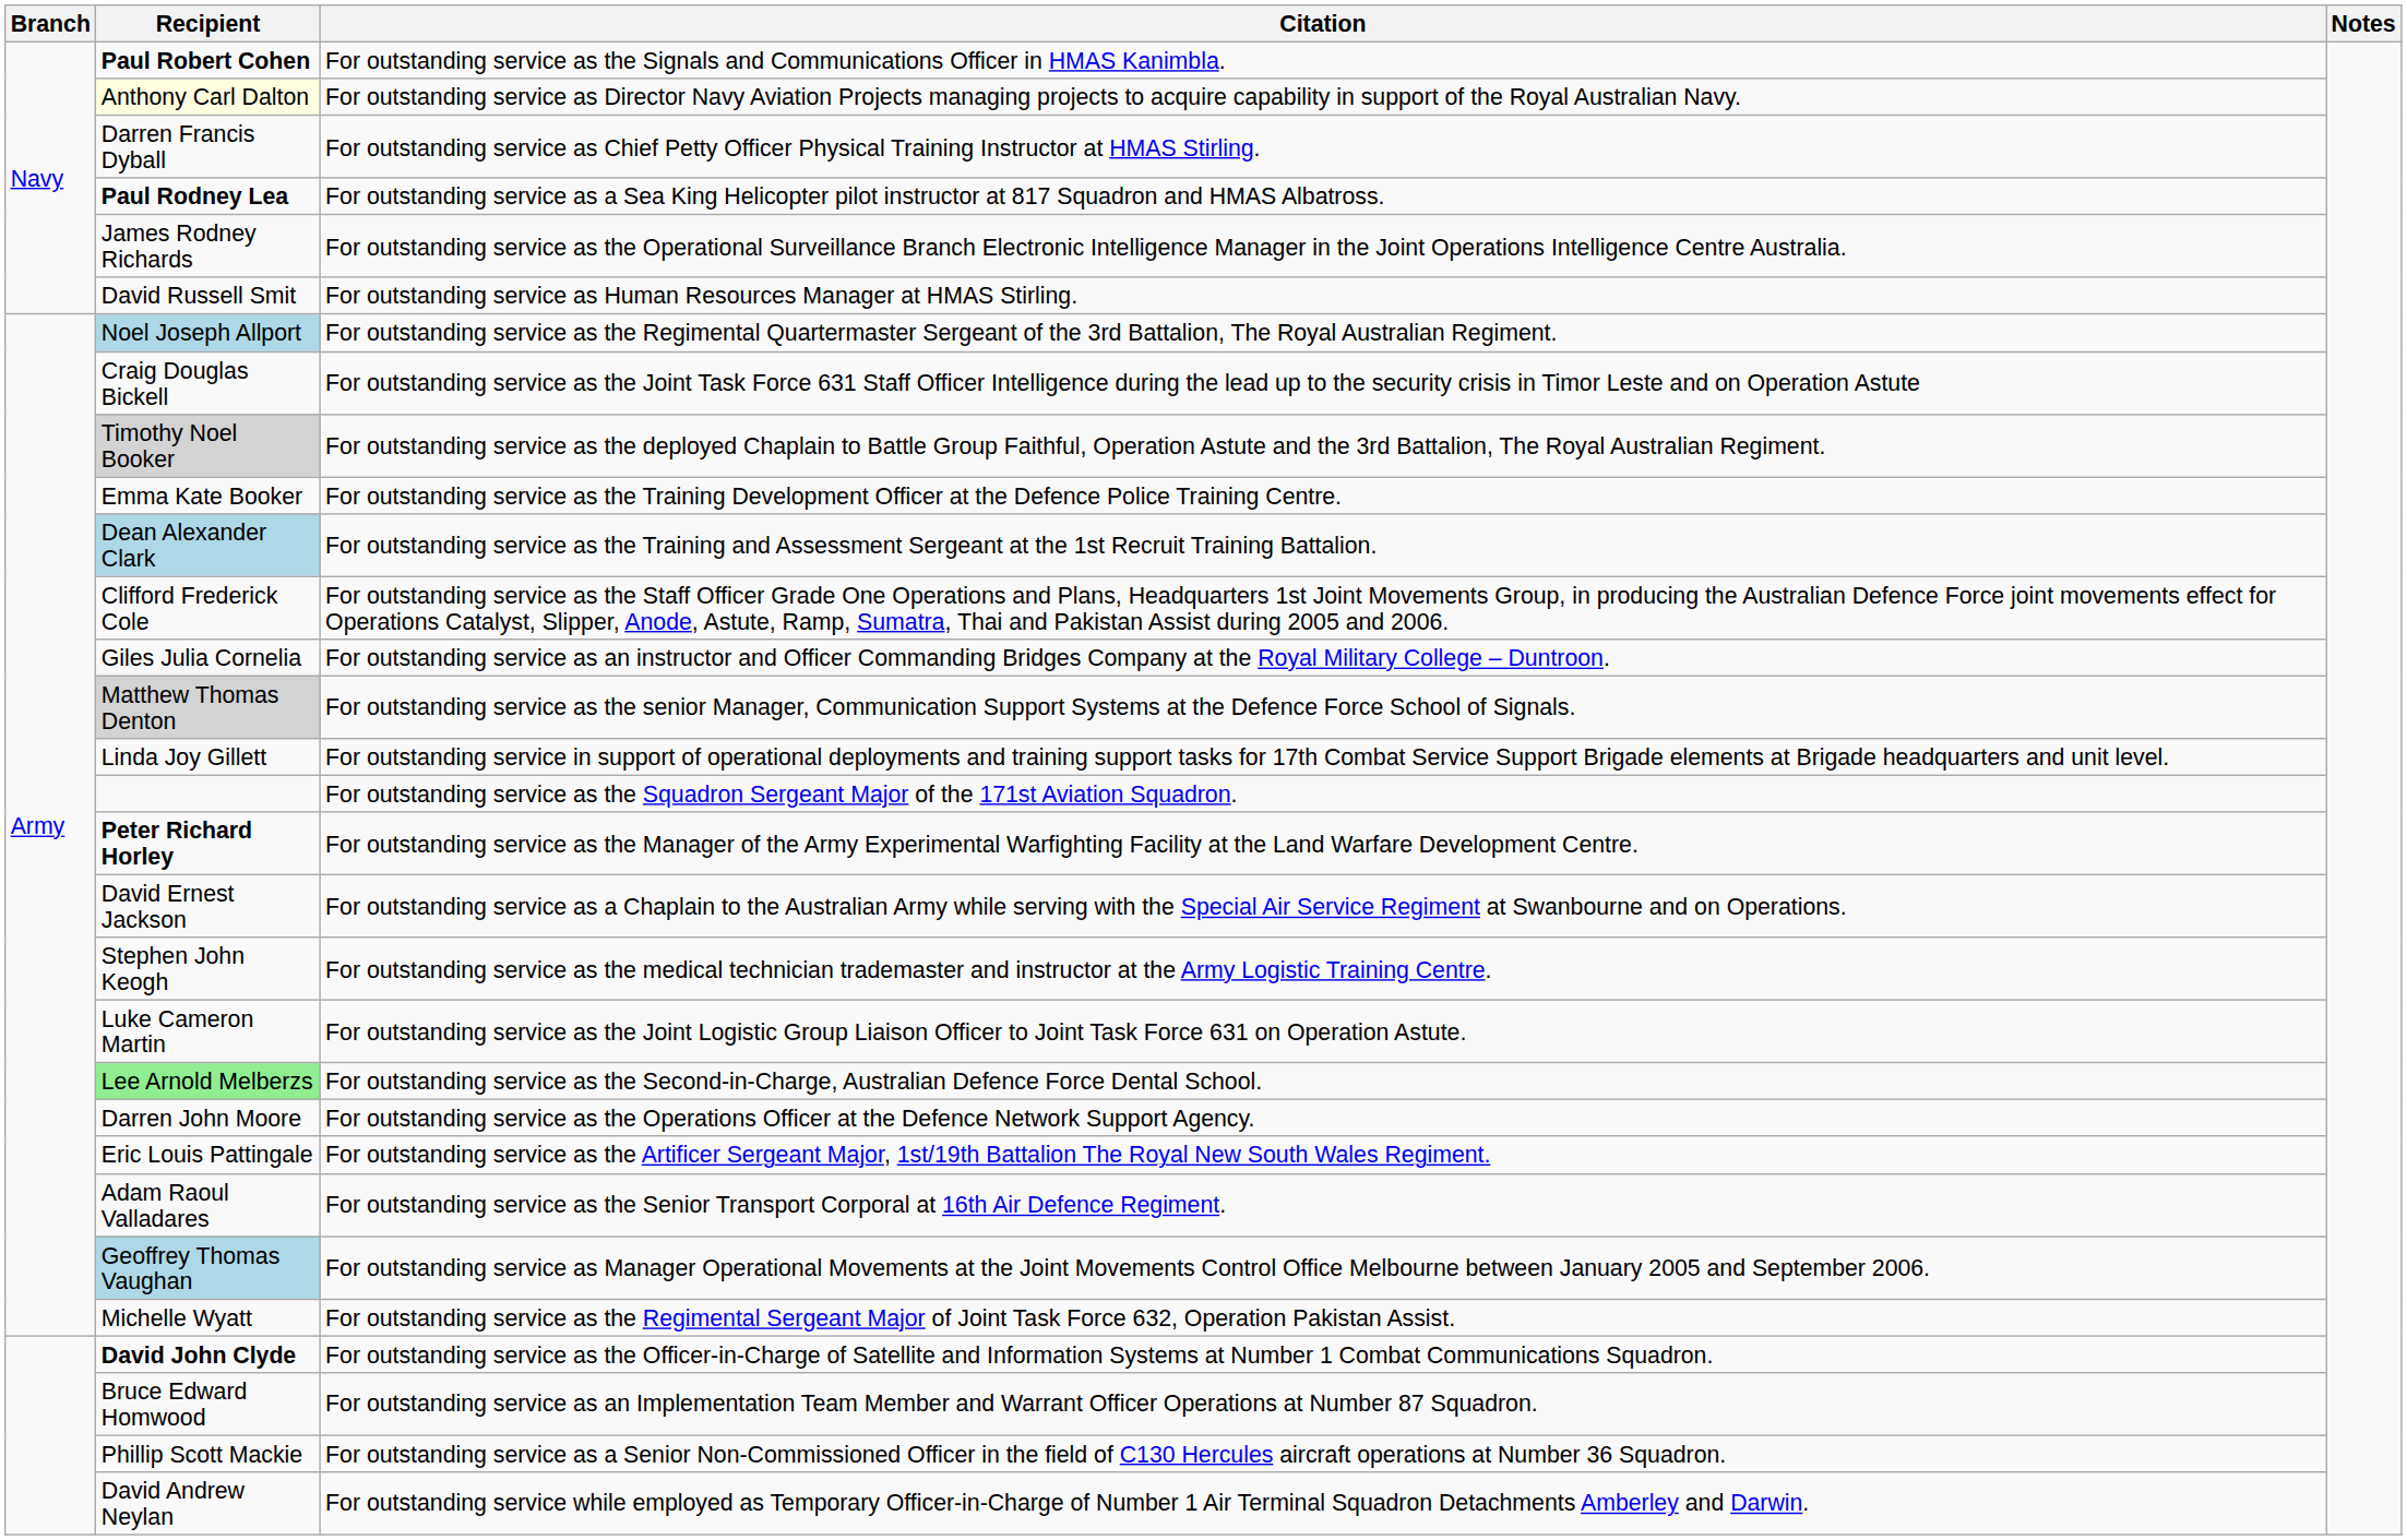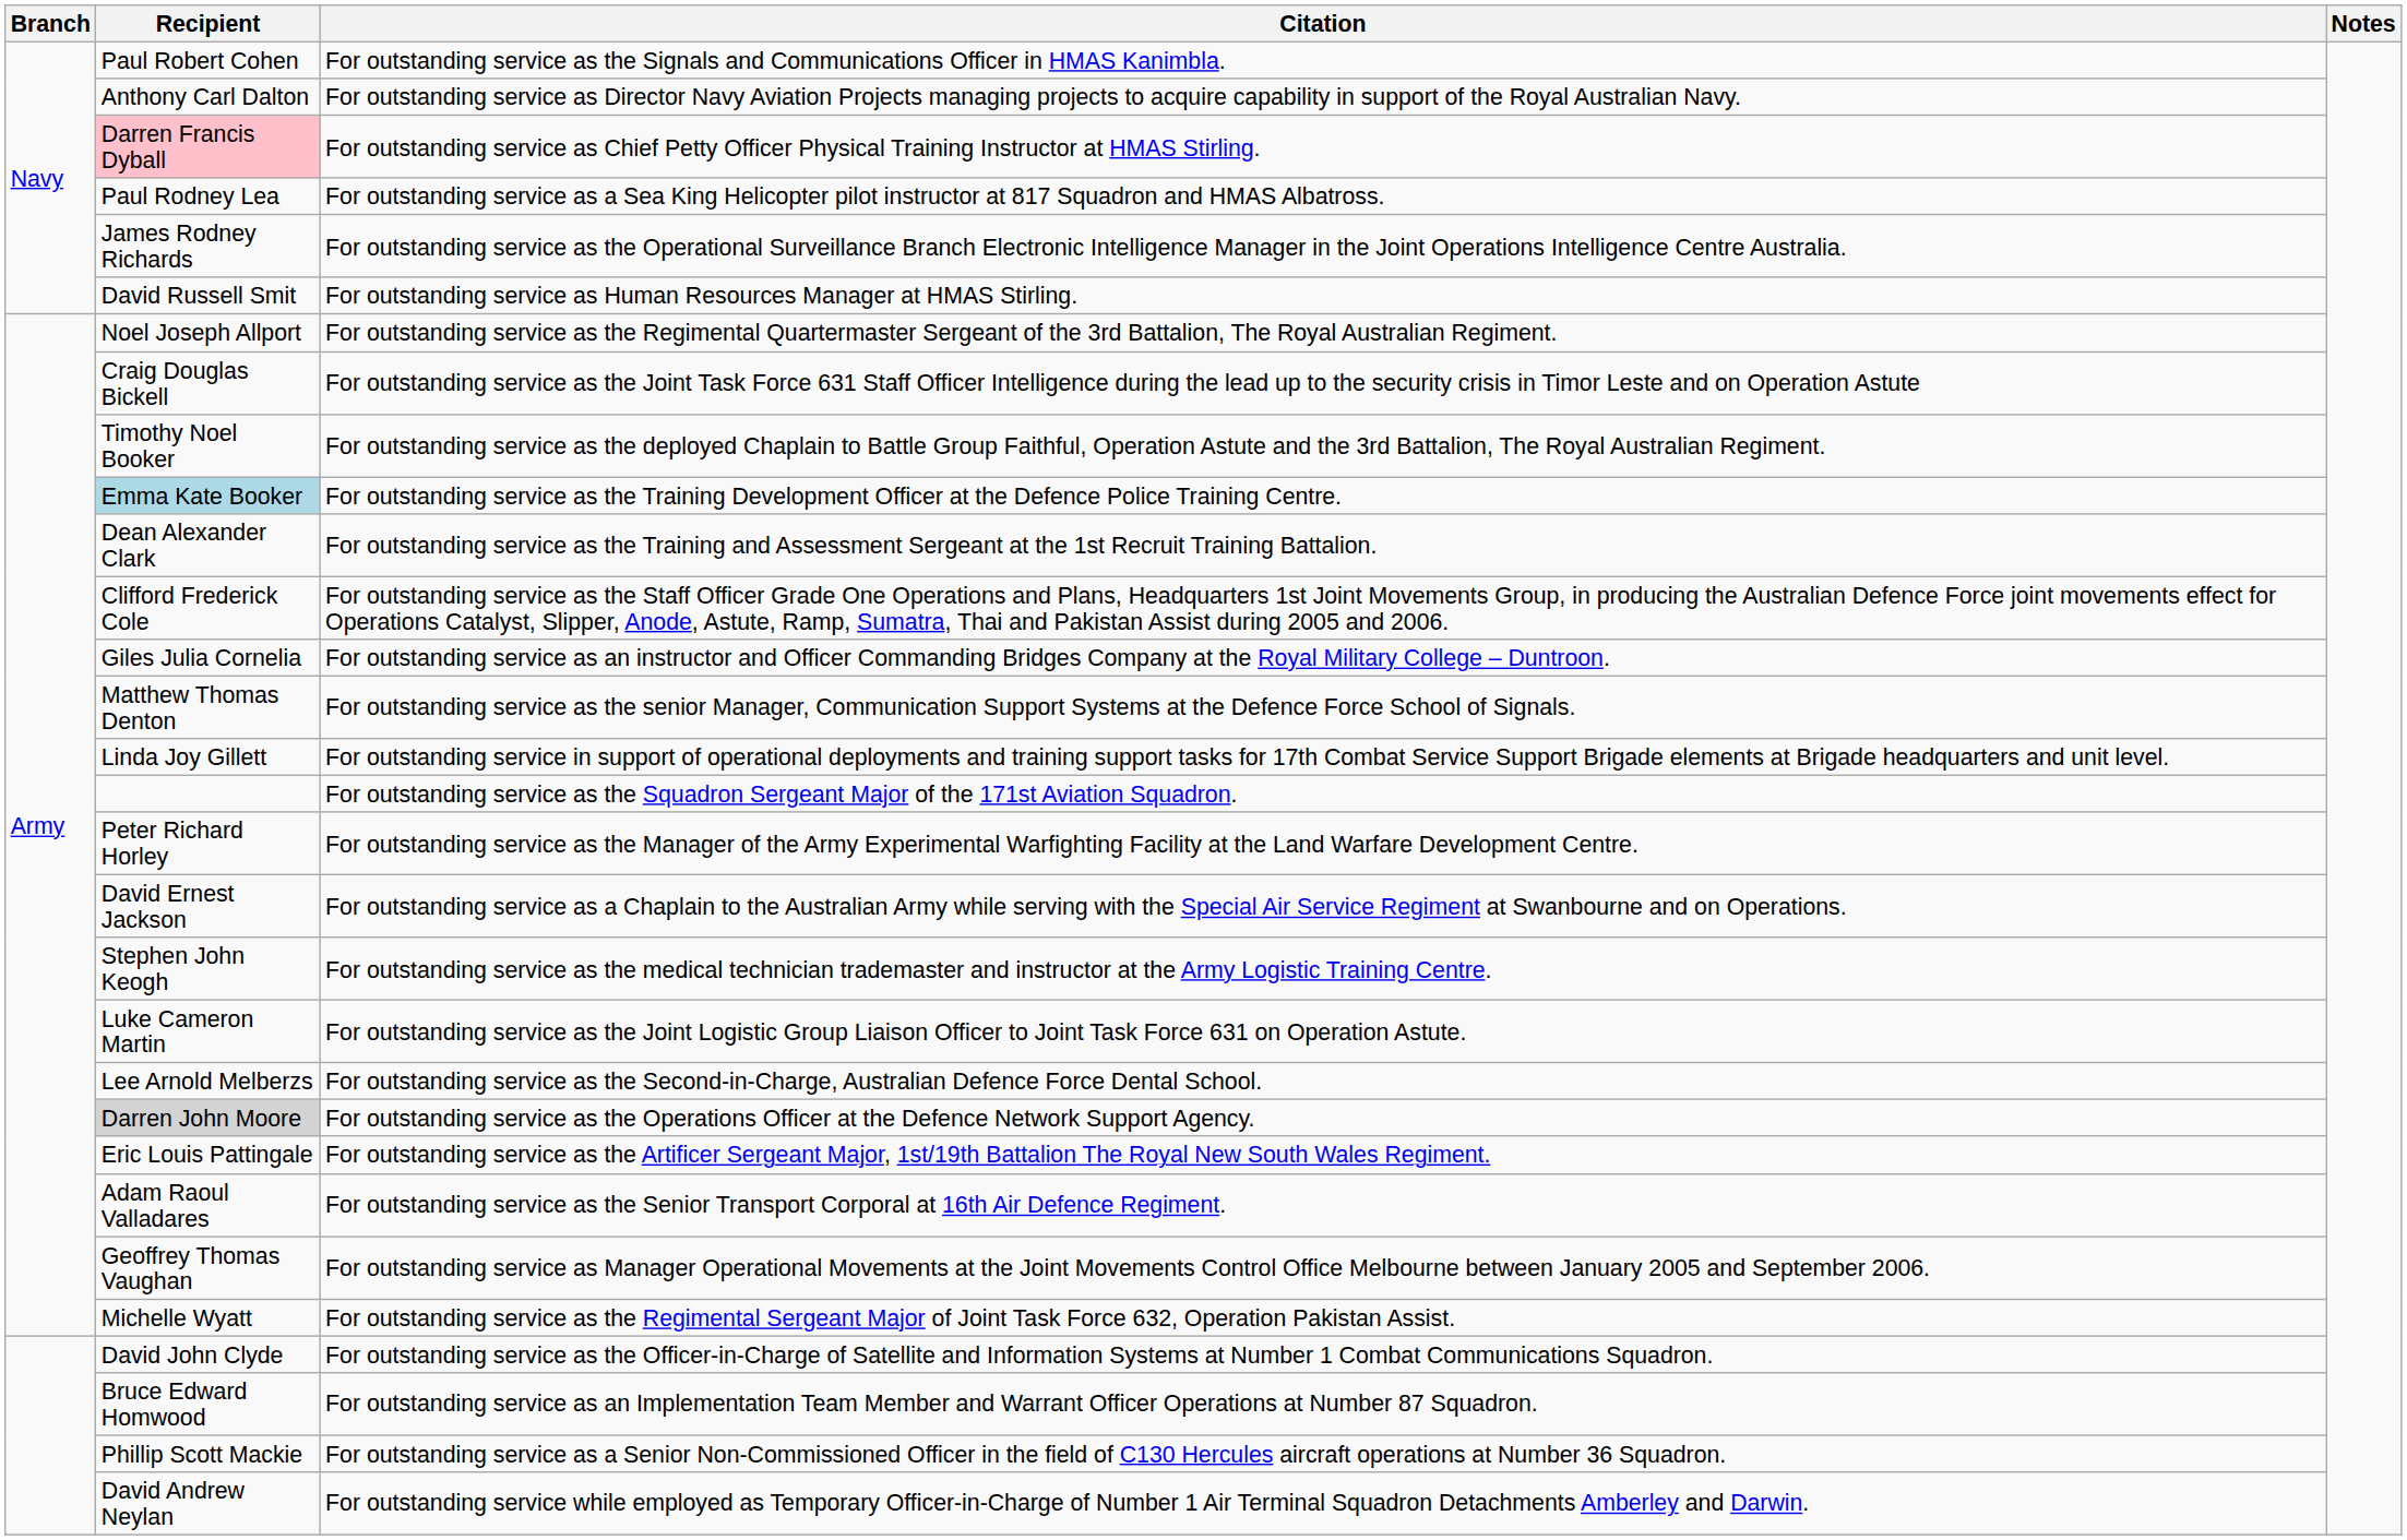Paul Robert Cohen | Recipient: bold -> normal
Anthony Carl Dalton | Recipient: lightyellow background -> no background
Darren Francis Dyball | Recipient: no background -> pink background
Paul Rodney Lea | Recipient: bold -> normal
Noel Joseph Allport | Recipient: lightblue background -> no background
Timothy Noel Booker | Recipient: lightgrey background -> no background
Emma Kate Booker | Recipient: no background -> lightblue background
Dean Alexander Clark | Recipient: lightblue background -> no background
Matthew Thomas Denton | Recipient: lightgrey background -> no background
Peter Richard Horley | Recipient: bold -> normal
Lee Arnold Melberzs | Recipient: lightgreen background -> no background
Darren John Moore | Recipient: no background -> lightgrey background
Geoffrey Thomas Vaughan | Recipient: lightblue background -> no background
David John Clyde | Recipient: bold -> normal
